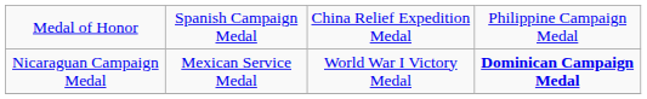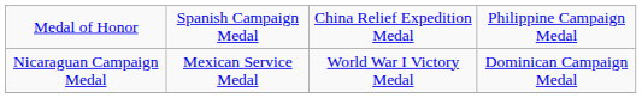Nicaraguan Campaign Medal | column 4: bold -> normal
